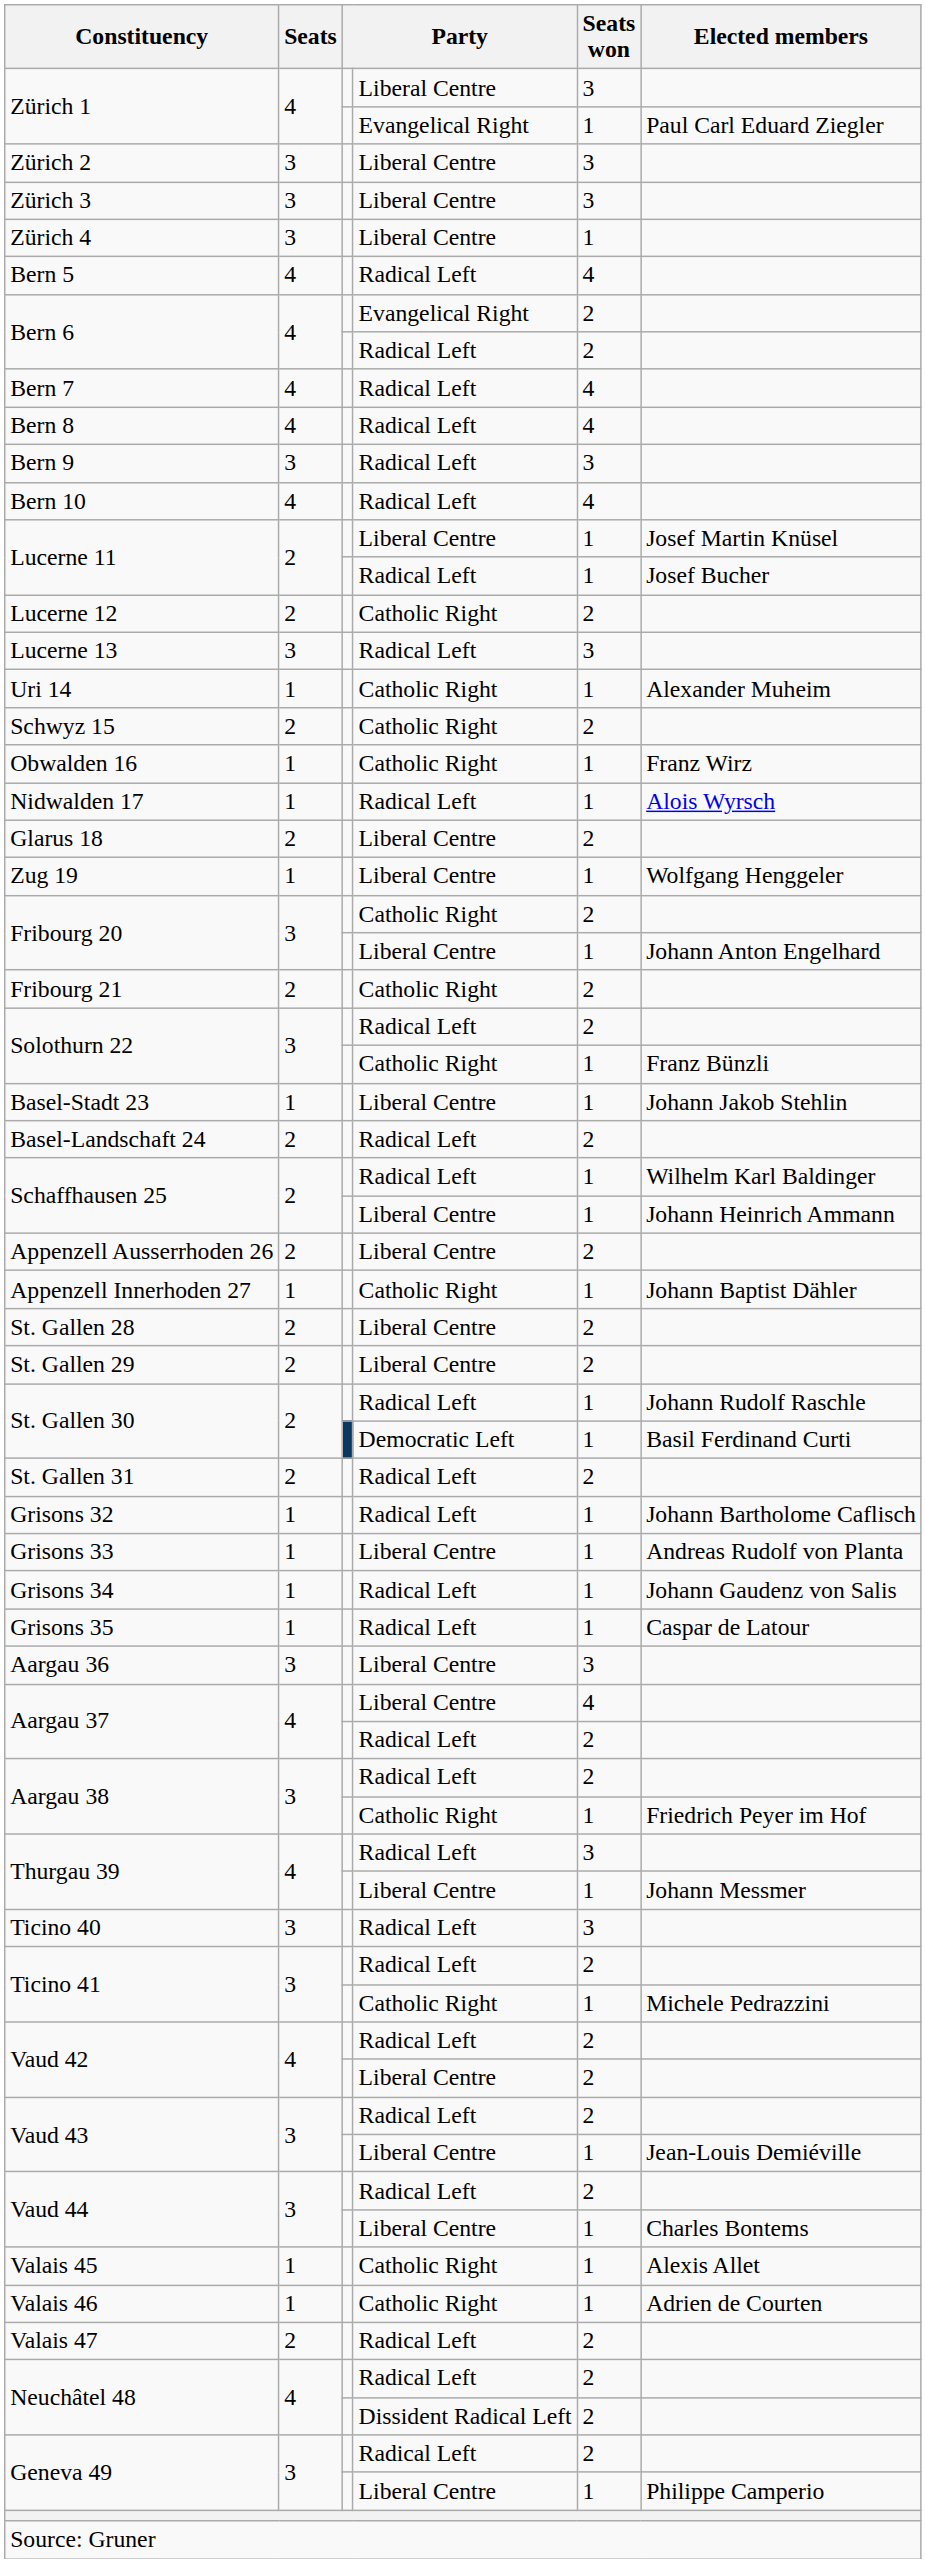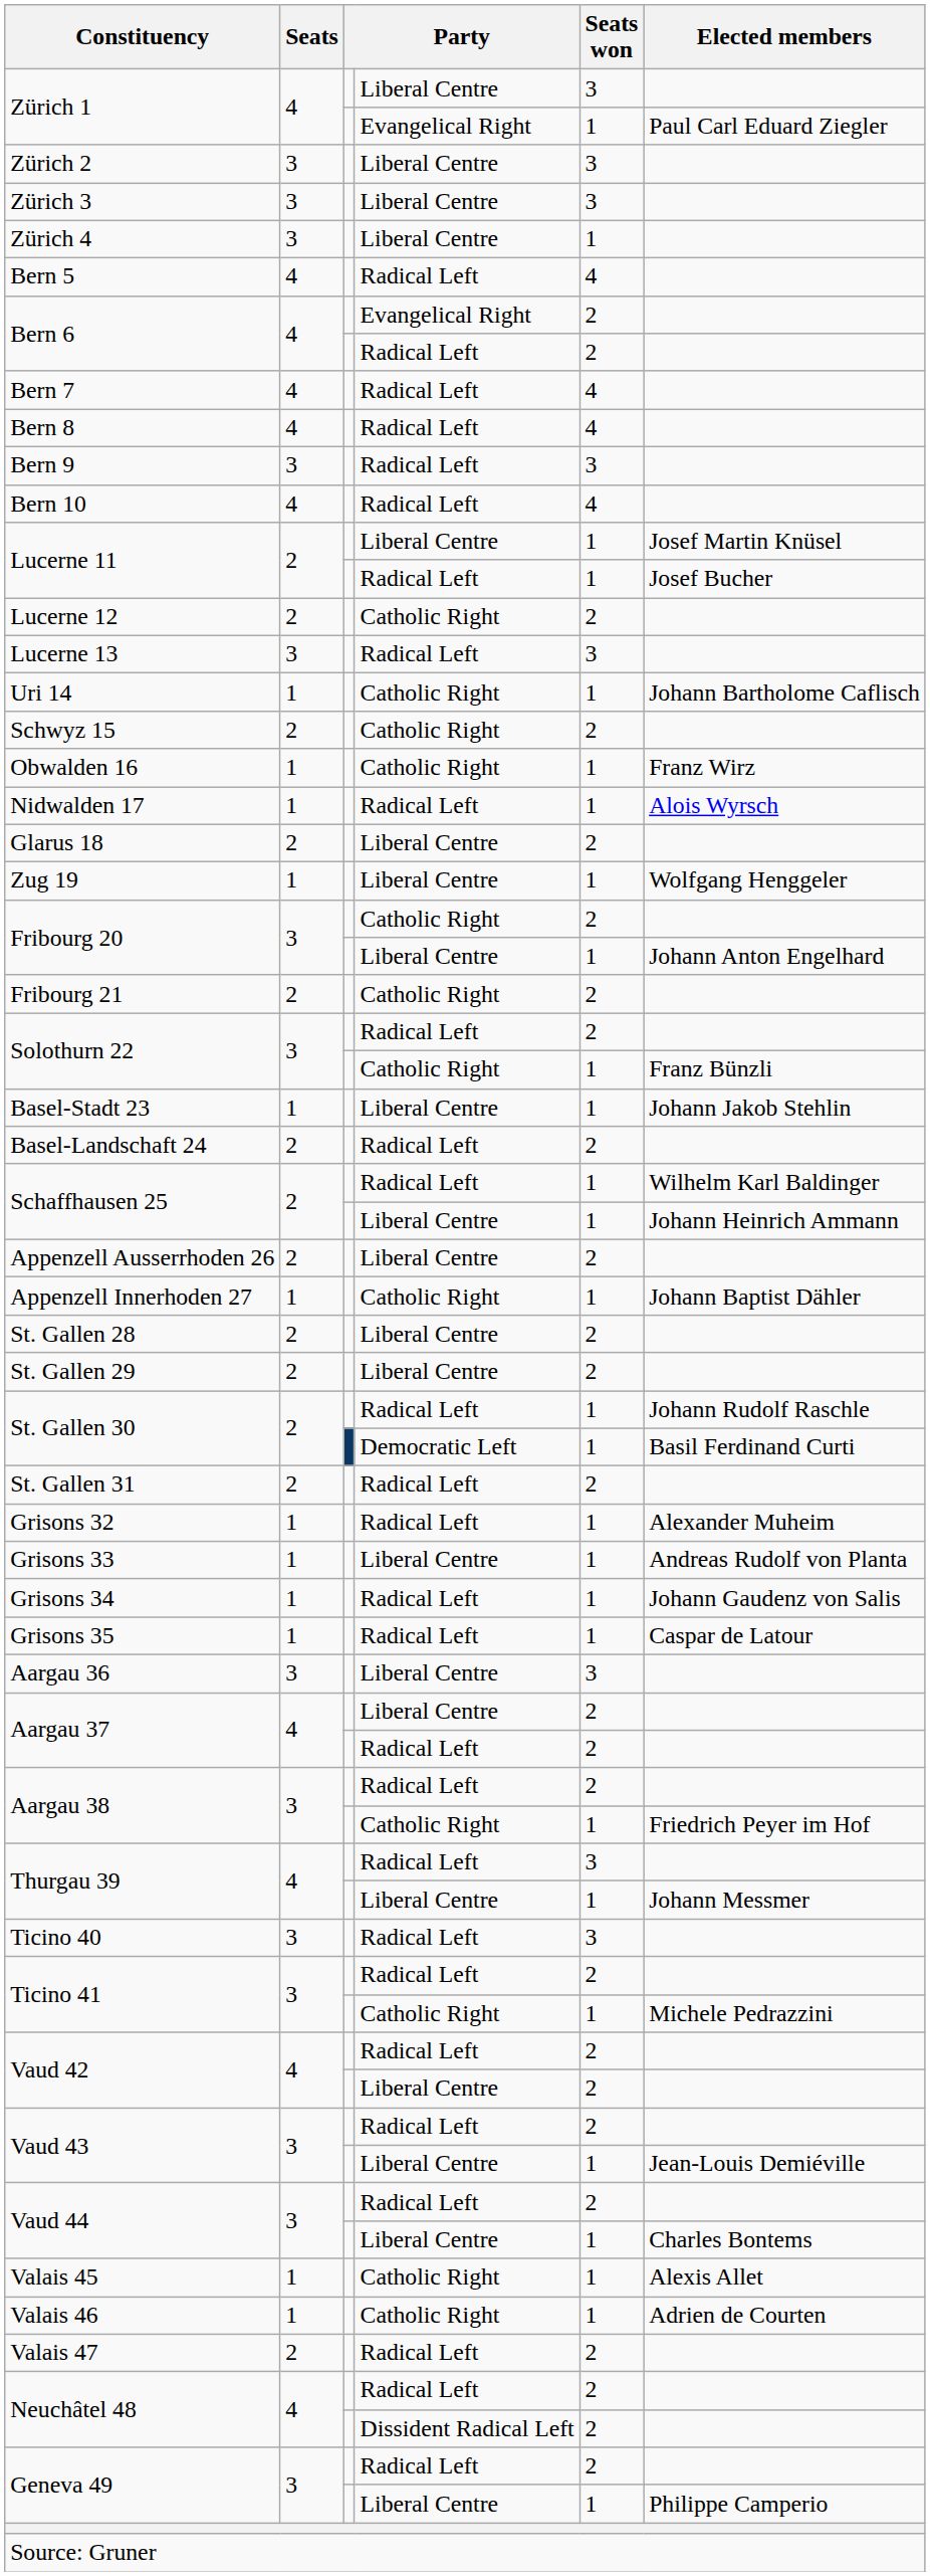Uri 14 | Elected members: Alexander Muheim -> Johann Bartholome Caflisch
Grisons 32 | Elected members: Johann Bartholome Caflisch -> Alexander Muheim
Aargau 37 / Liberal Centre | Seats won: 4 -> 2
